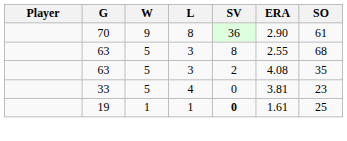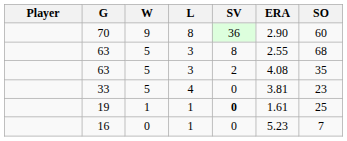70 | SO: 61 -> 60
+ row: 16 | 0 | 1 | 0 | 5.23 | 7
